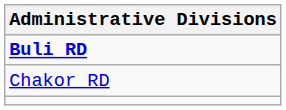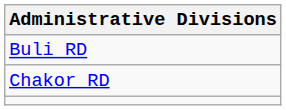row 2 | column 1: bold -> normal
